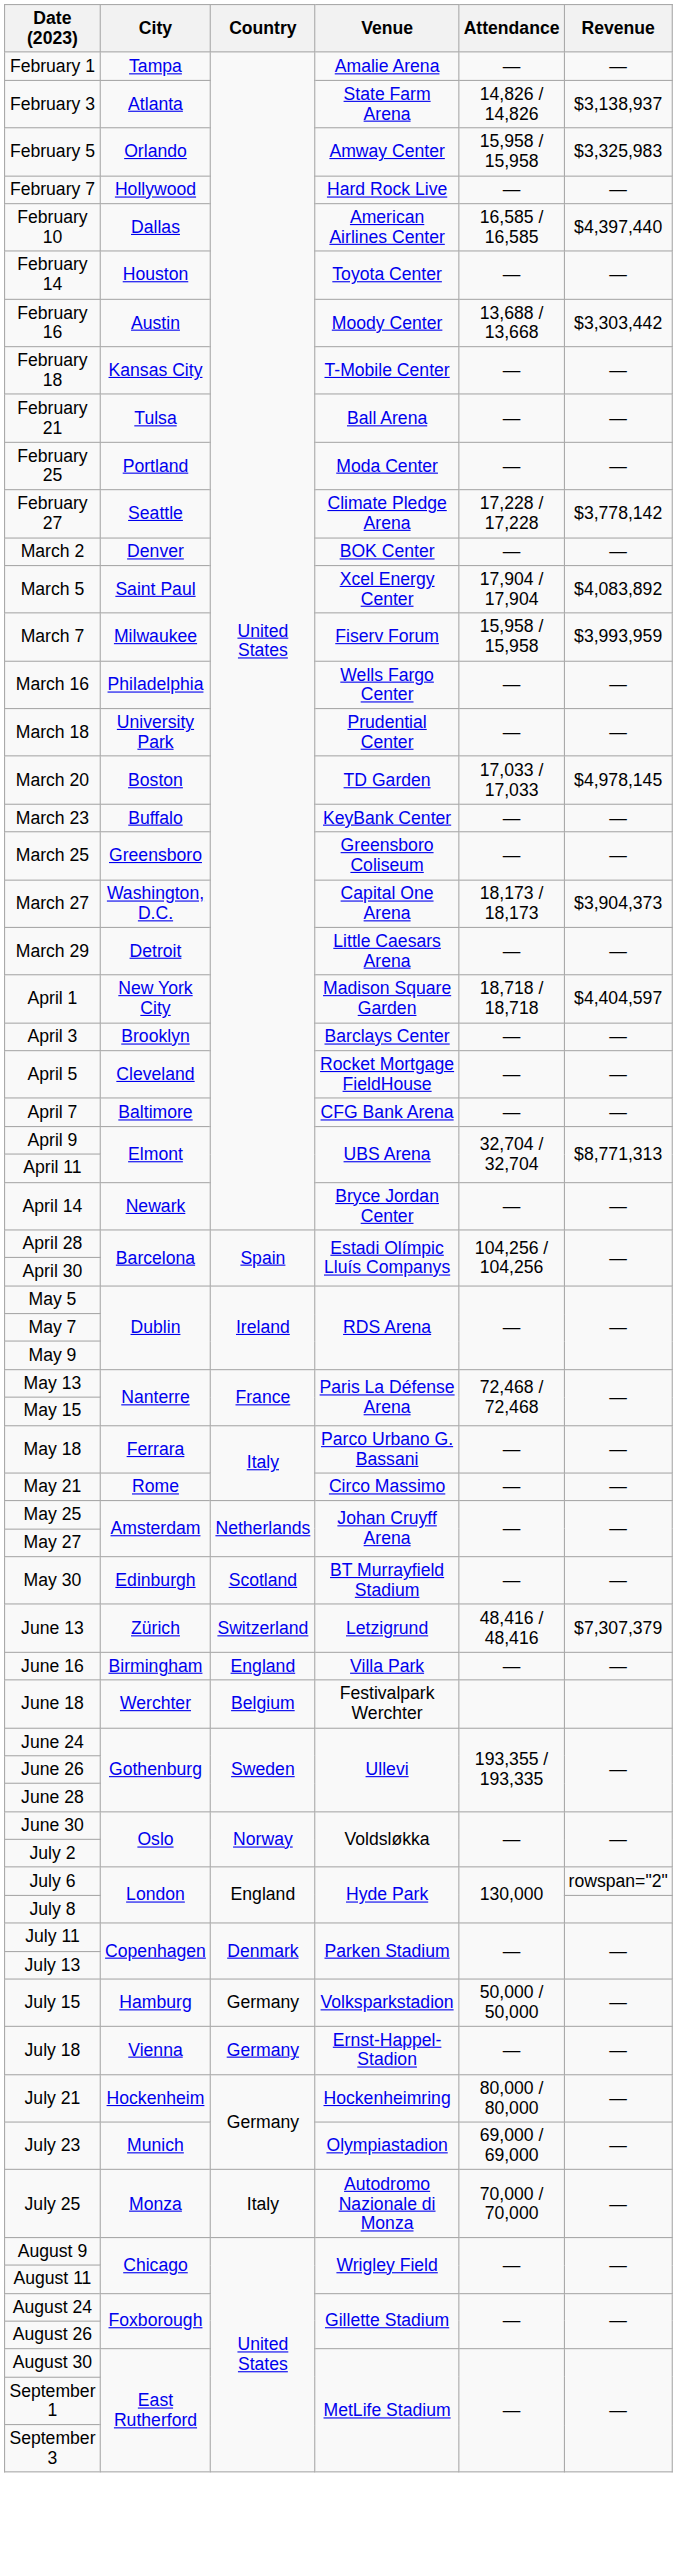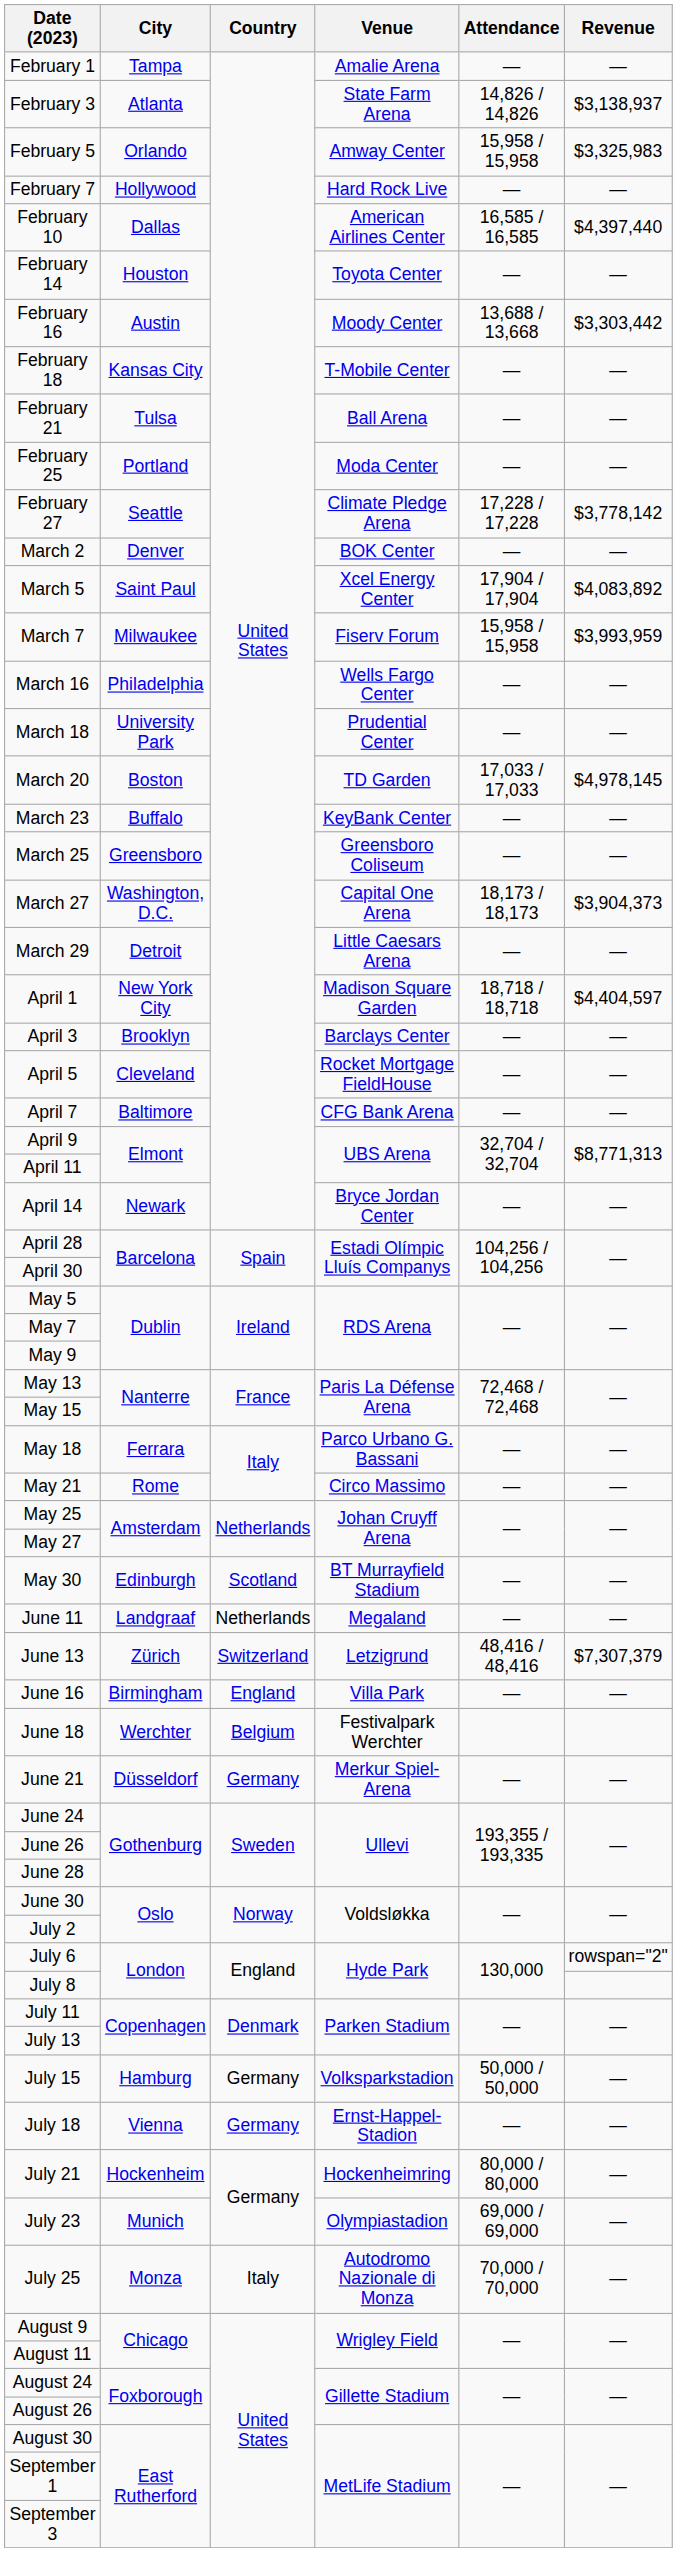+ row: June 11 | Landgraaf | Netherlands | Megaland | — | —
+ row: June 21 | Düsseldorf | Germany | Merkur Spiel-Arena | — | —
